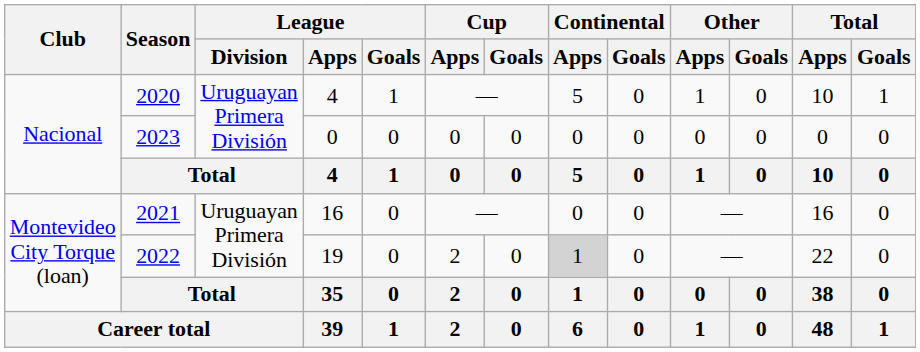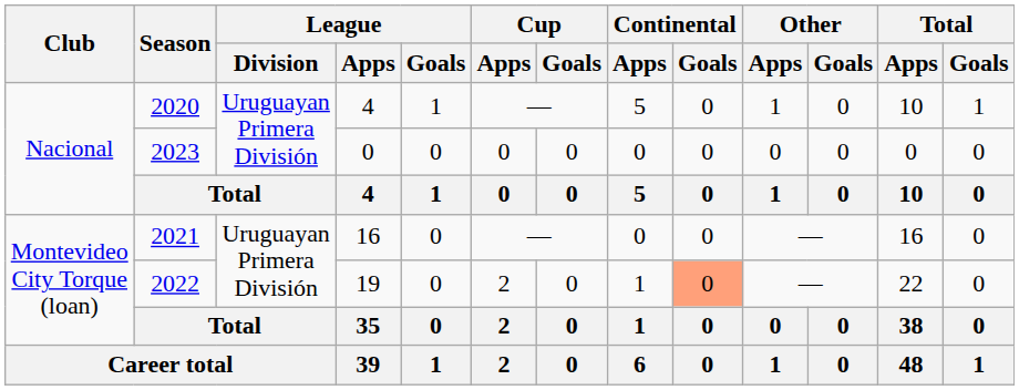2022 | Continental / Apps: lightgrey background -> no background
2022 | Continental / Goals: no background -> lightsalmon background
